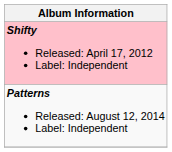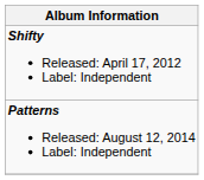row 2 | column 1: pink background -> no background
